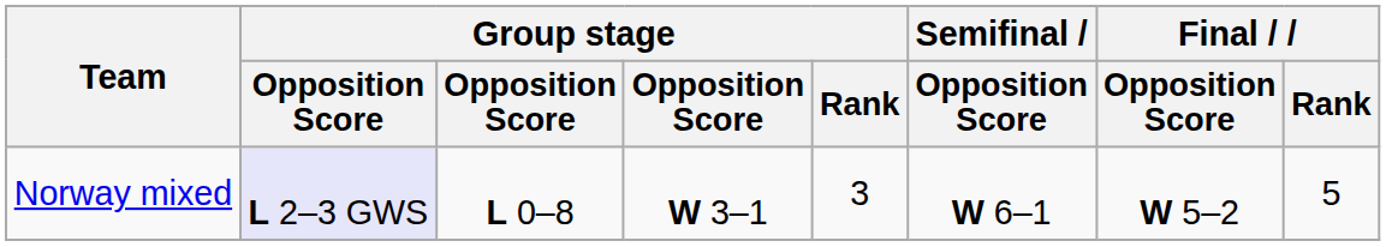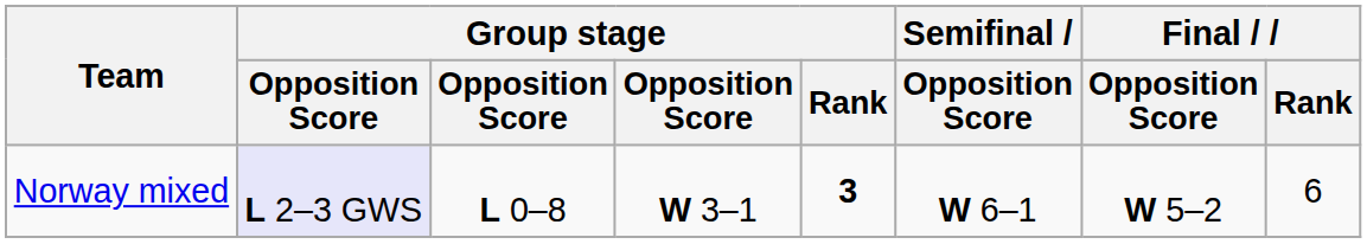Norway mixed | Group stage / Rank: normal -> bold
Norway mixed | Final / Rank: 5 -> 6
